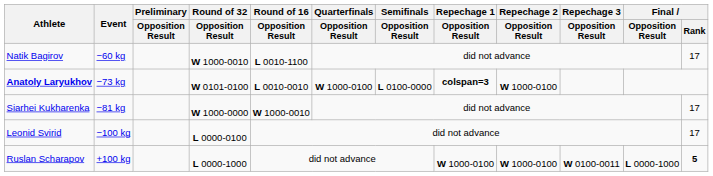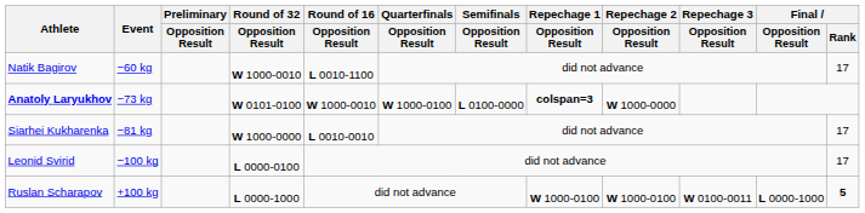Anatoly Laryukhov | Round of 16 / Opposition Result: L 0010-0010 -> W 1000-0010
Anatoly Laryukhov | Repechage 2 / Opposition Result: W 1000-0100 -> W 1000-0000
Siarhei Kukharenka | Round of 16 / Opposition Result: W 1000-0010 -> L 0010-0010
